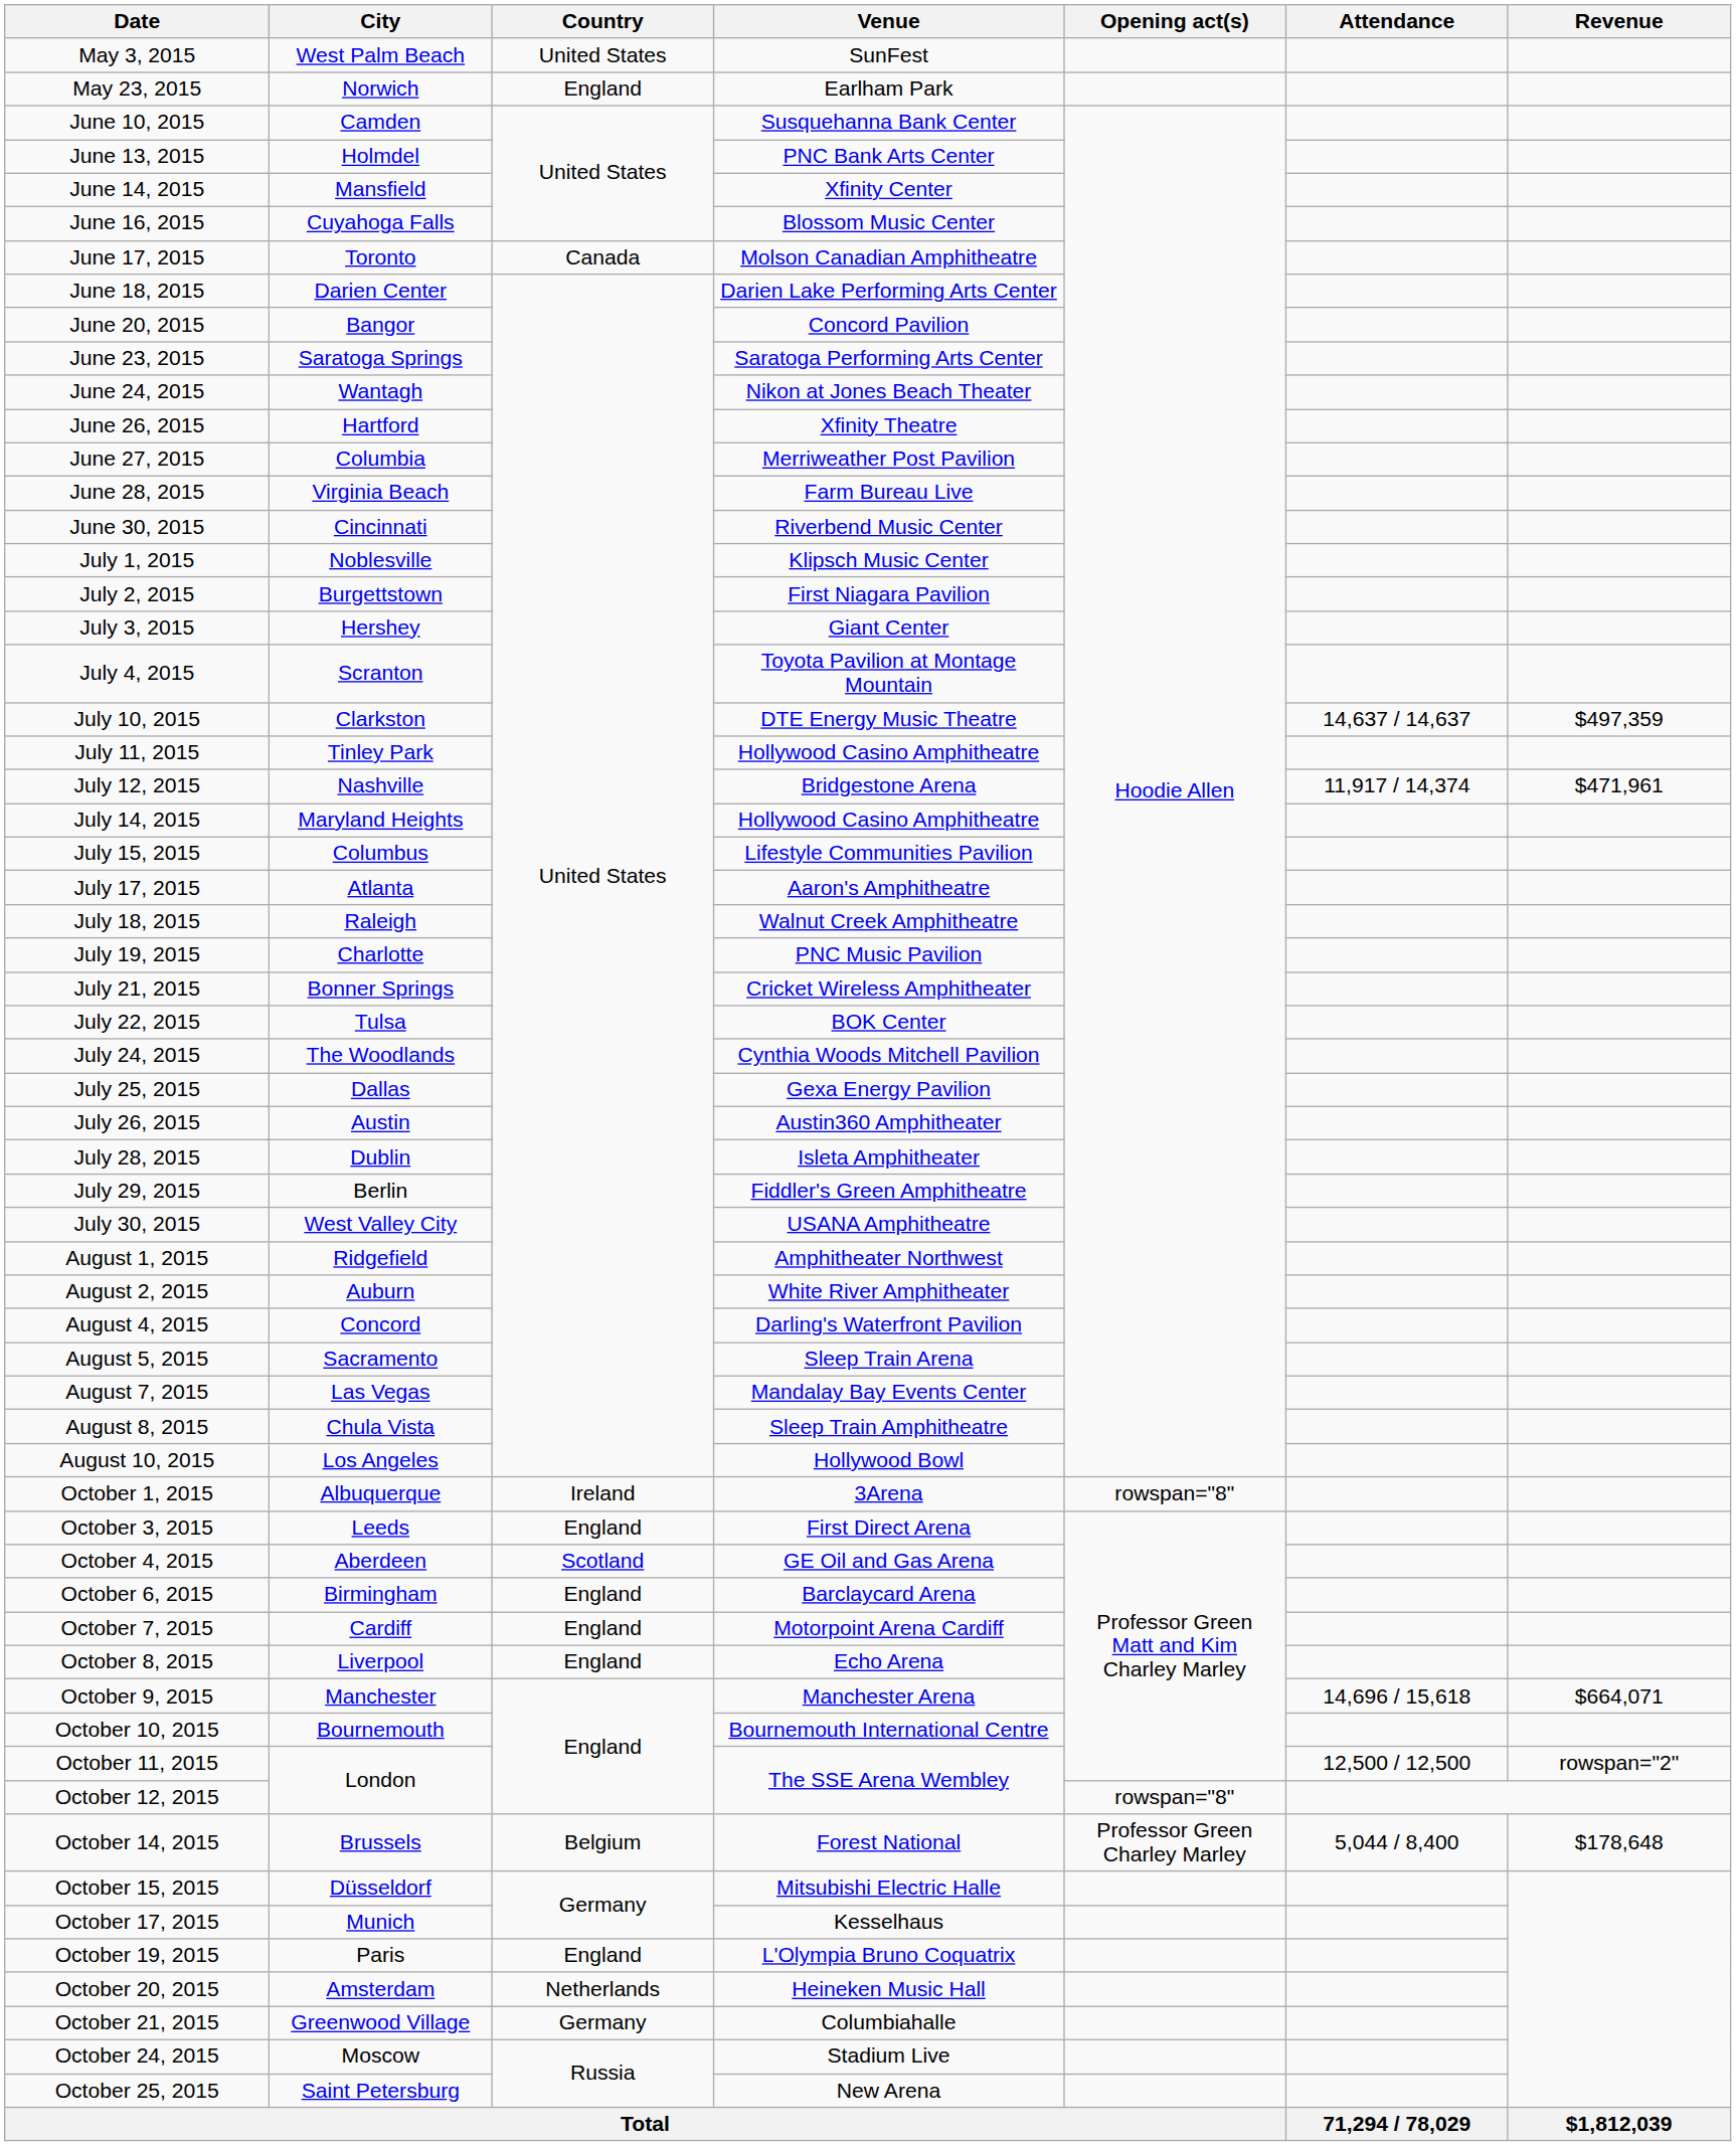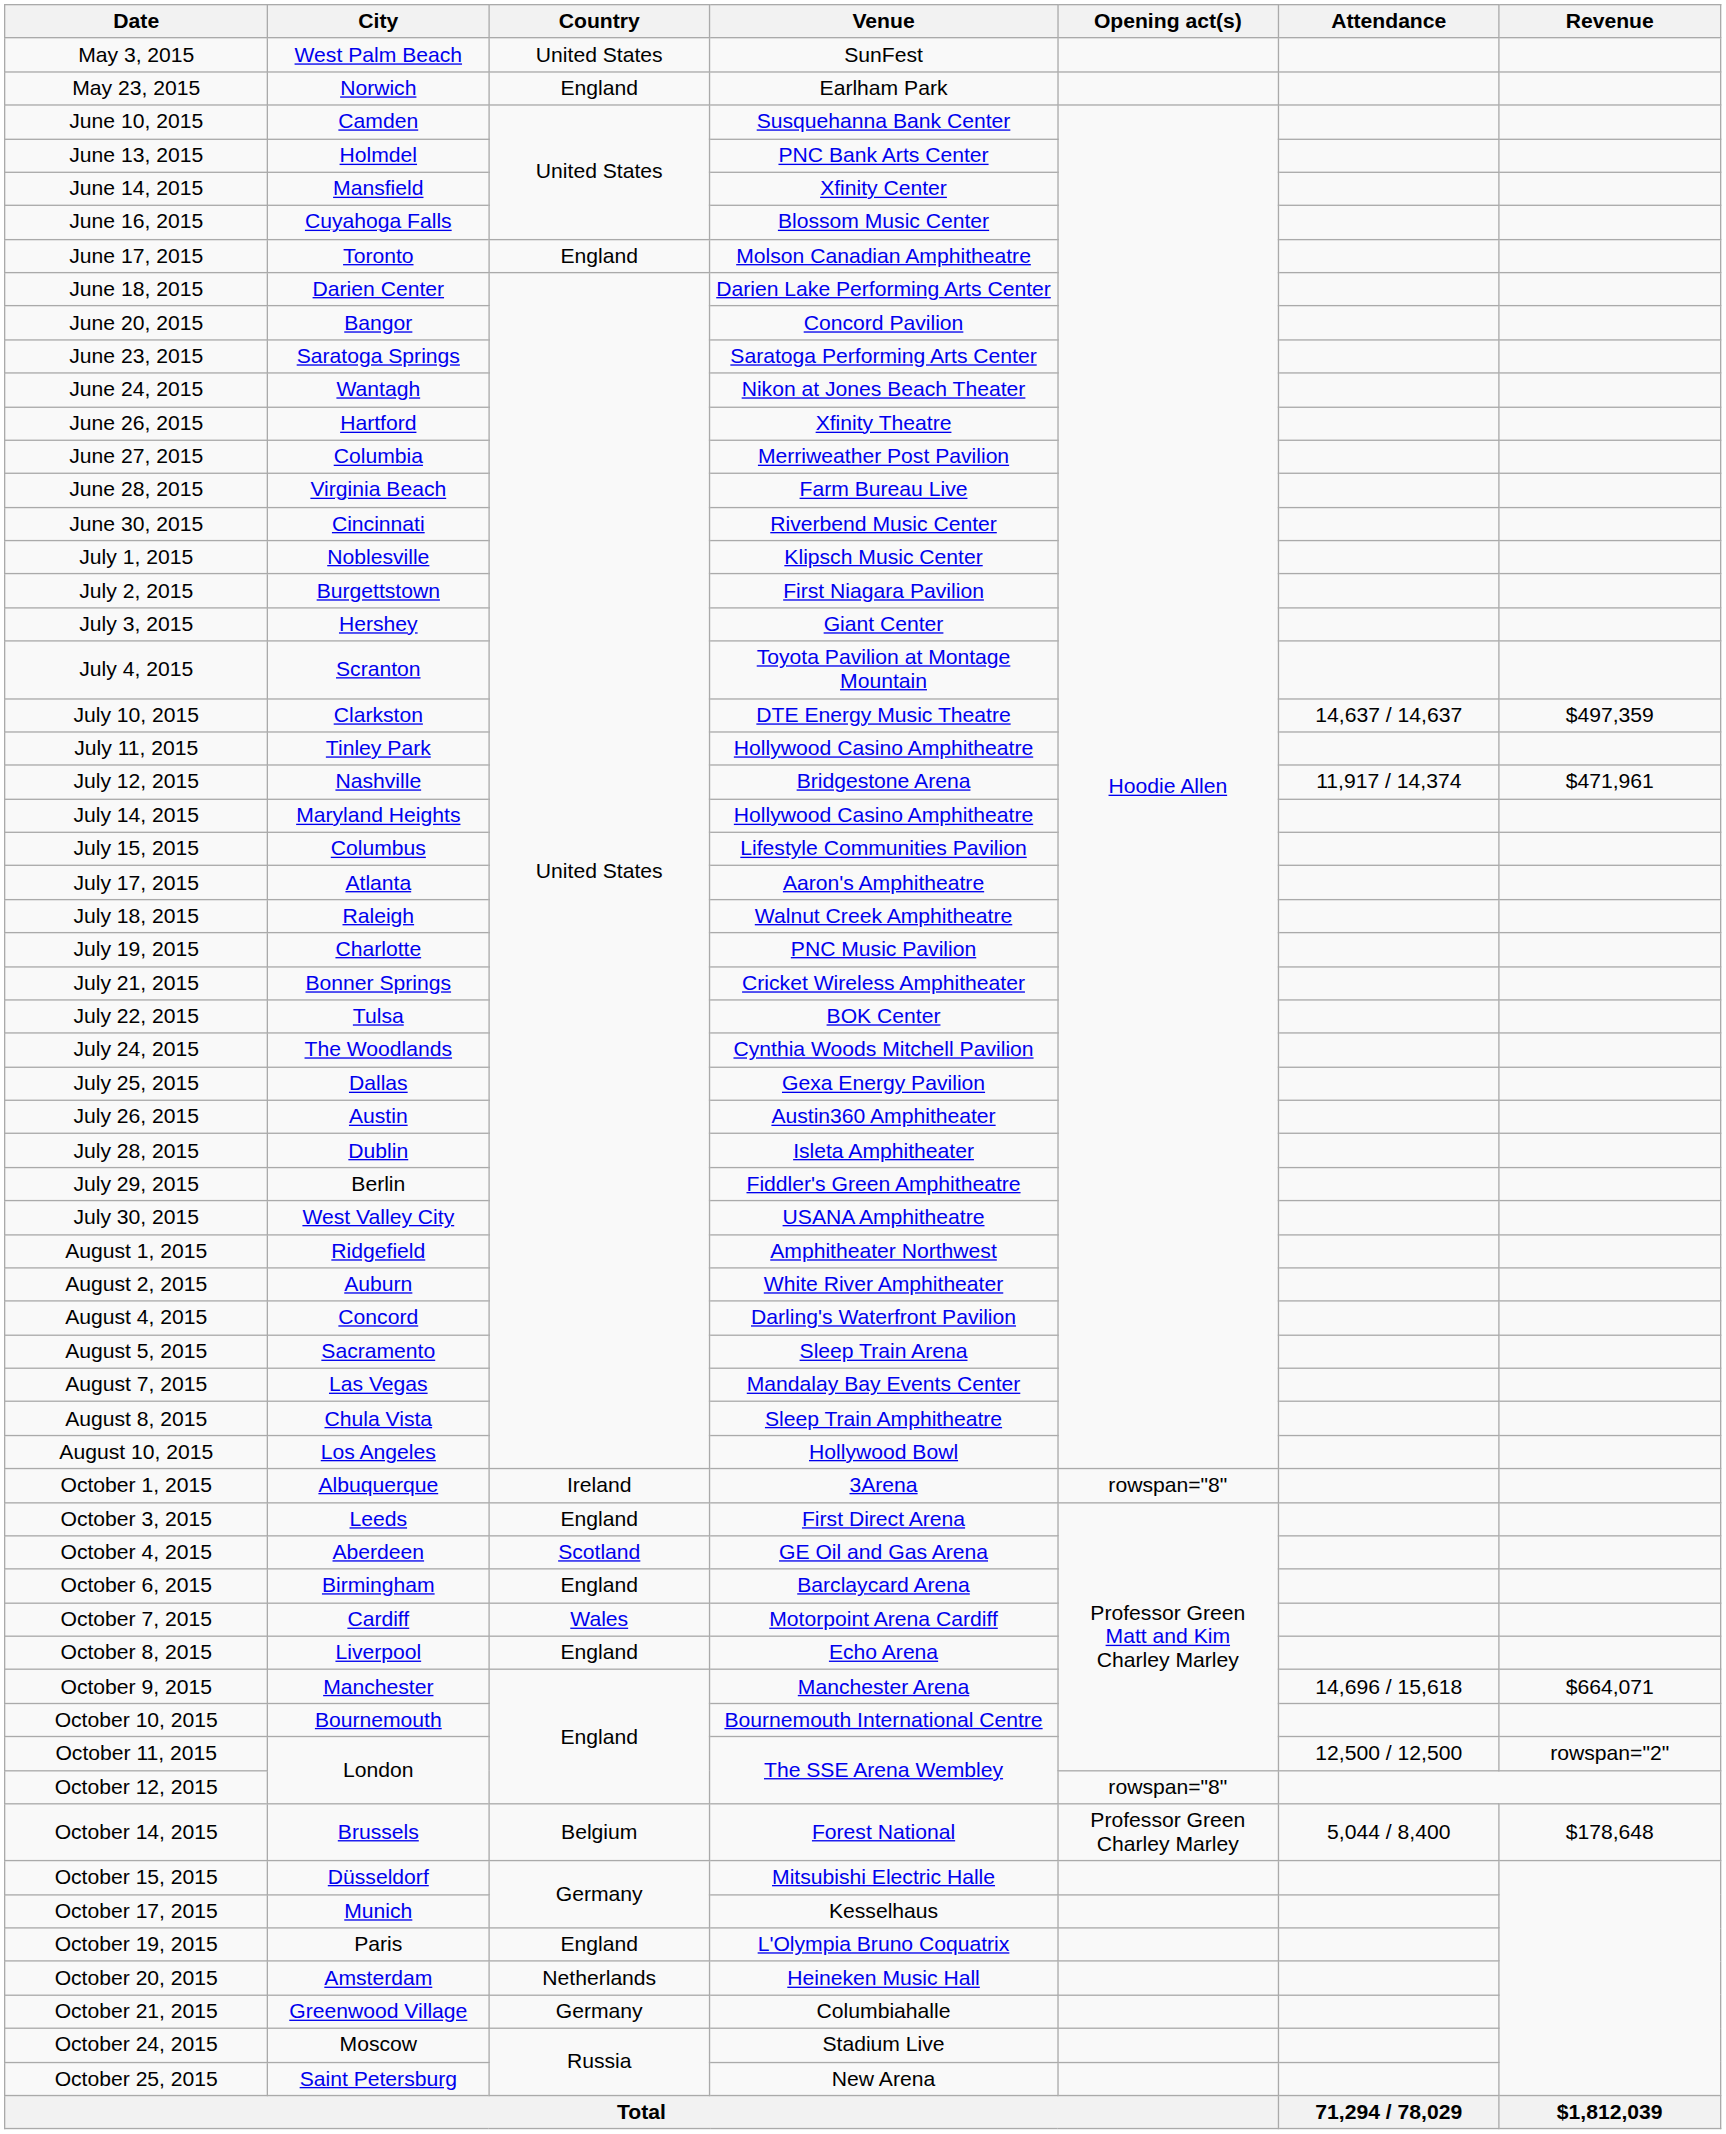June 17, 2015 | Country: Canada -> England
October 7, 2015 | Country: England -> Wales
